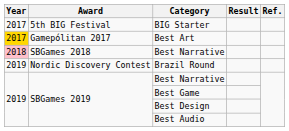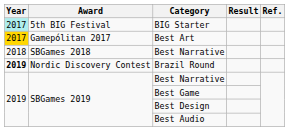BIG Starter | Year: no background -> paleturquoise background
SBGames 2018 / Best Narrative | Year: pink background -> no background
Brazil Round | Year: normal -> bold
